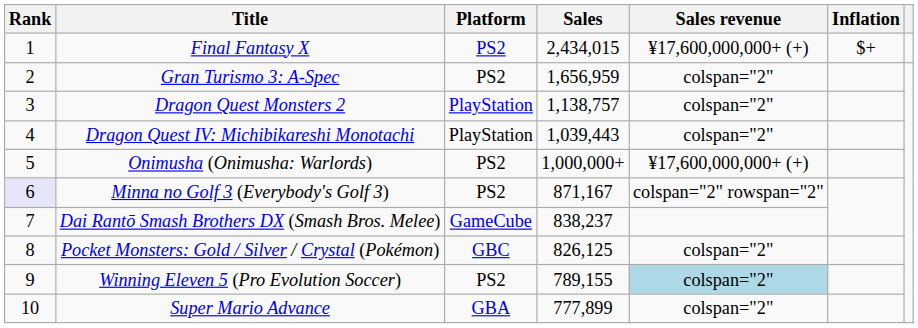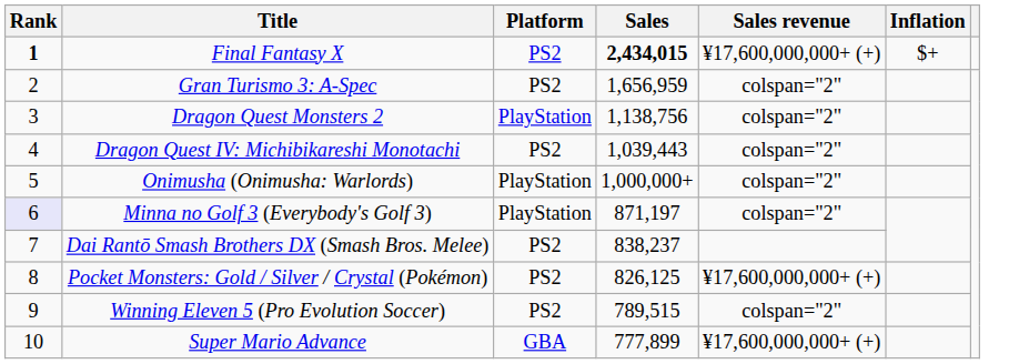Final Fantasy X | Rank: normal -> bold
Final Fantasy X | Sales: normal -> bold
Dragon Quest Monsters 2 | Sales: 1,138,757 -> 1,138,756
Dragon Quest IV: Michibikareshi Monotachi | Platform: PlayStation -> PS2
Onimusha (Onimusha: Warlords) | Platform: PS2 -> PlayStation
Onimusha (Onimusha: Warlords) | Sales revenue: ¥17,600,000,000+ (+) -> colspan="2"
Minna no Golf 3 (Everybody's Golf 3) | Platform: PS2 -> PlayStation
Minna no Golf 3 (Everybody's Golf 3) | Sales: 871,167 -> 871,197
Minna no Golf 3 (Everybody's Golf 3) | Sales revenue: colspan="2" rowspan="2" -> colspan="2"
Dai Rantō Smash Brothers DX (Smash Bros. Melee) | Platform: GameCube -> PS2
Pocket Monsters: Gold / Silver / Crystal (Pokémon) | Platform: GBC -> PS2
Pocket Monsters: Gold / Silver / Crystal (Pokémon) | Sales revenue: colspan="2" -> ¥17,600,000,000+ (+)
Winning Eleven 5 (Pro Evolution Soccer) | Sales: 789,155 -> 789,515
Winning Eleven 5 (Pro Evolution Soccer) | Sales revenue: lightblue background -> no background
Super Mario Advance | Sales revenue: colspan="2" -> ¥17,600,000,000+ (+)
